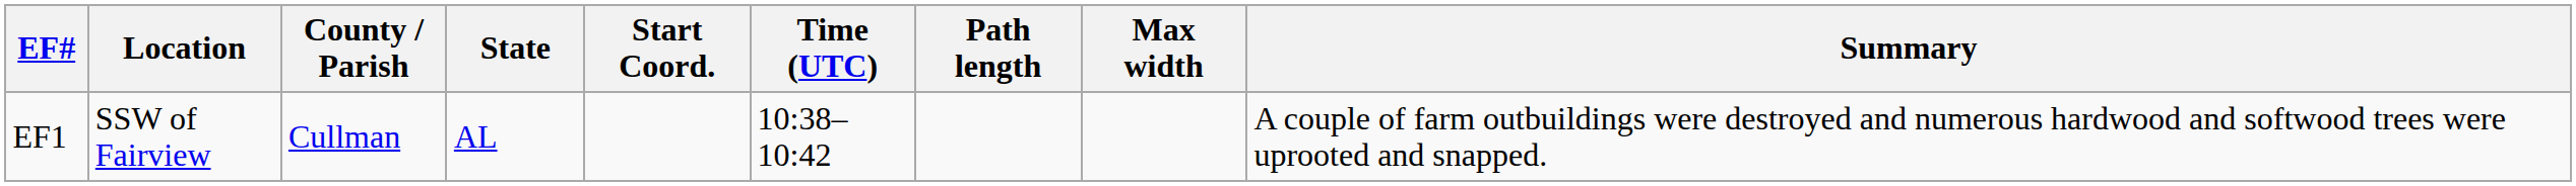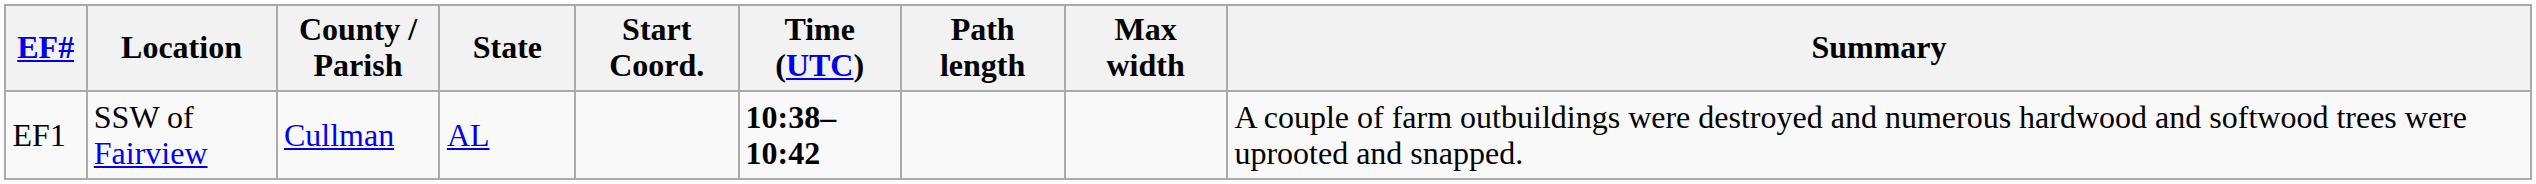EF1 | Time (UTC): normal -> bold
